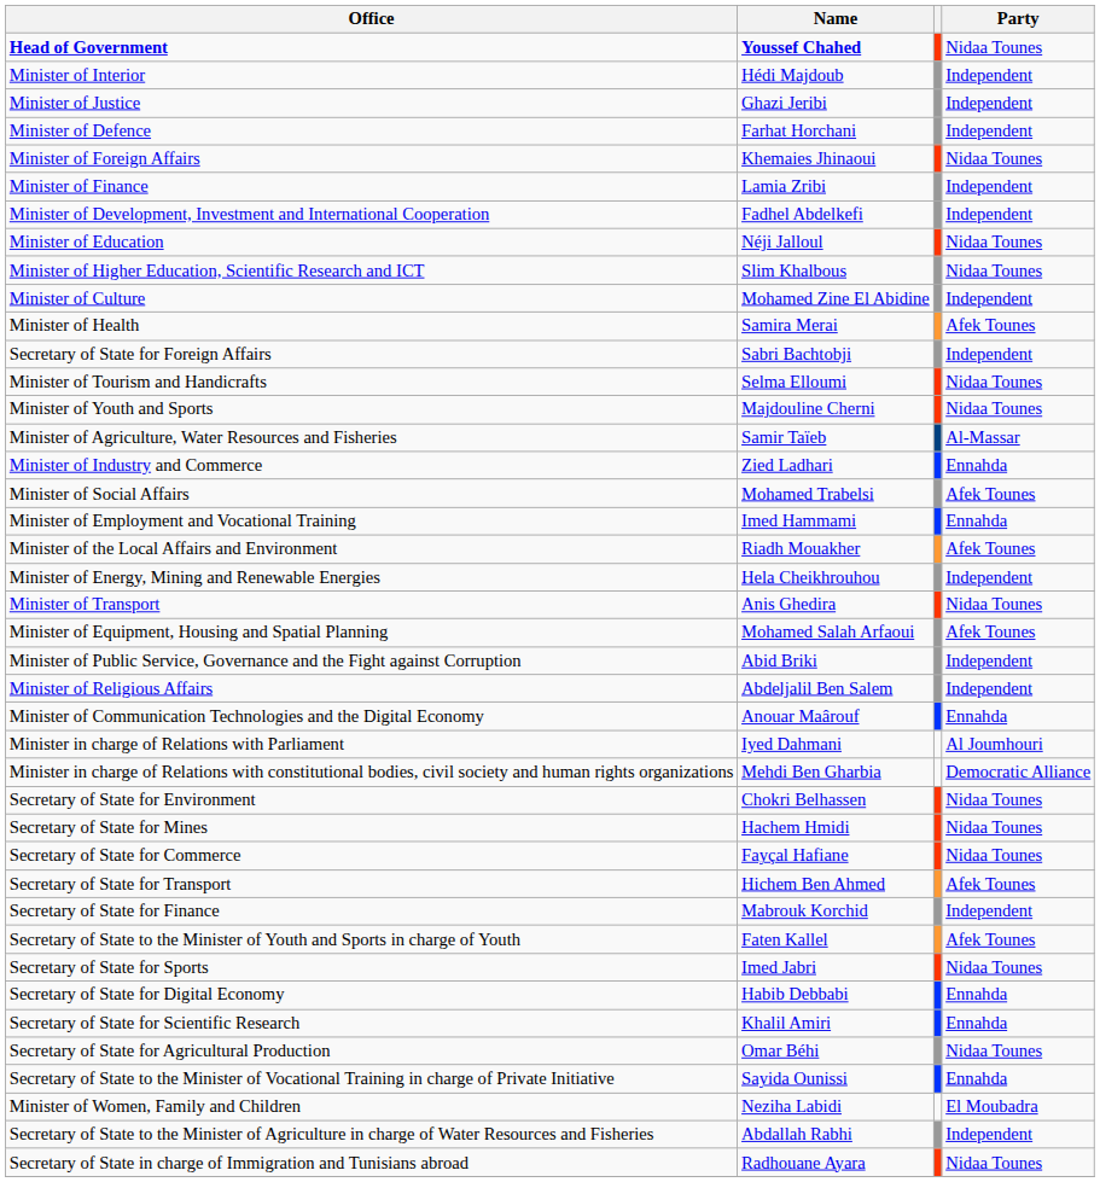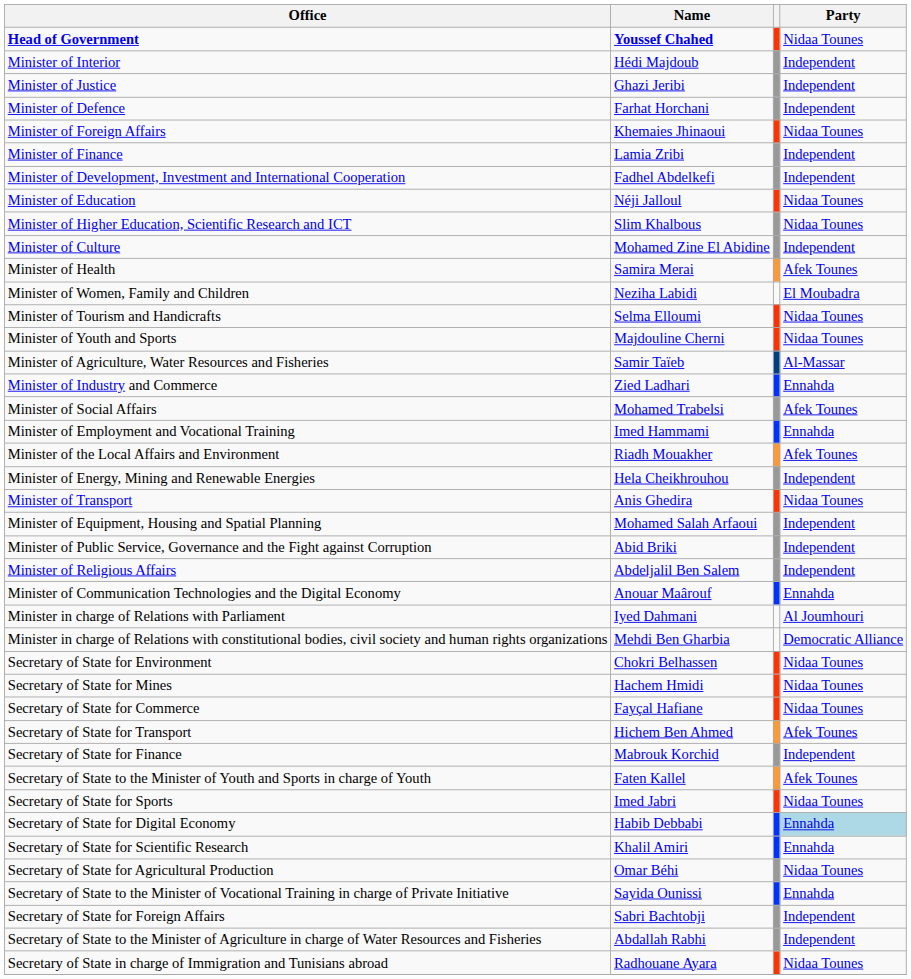rows swapped: Minister of Women, Family and Children <-> Secretary of State for Foreign Affairs
Minister of Equipment, Housing and Spatial Planning | Party: Afek Tounes -> Independent
Secretary of State for Digital Economy | Party: no background -> lightblue background
